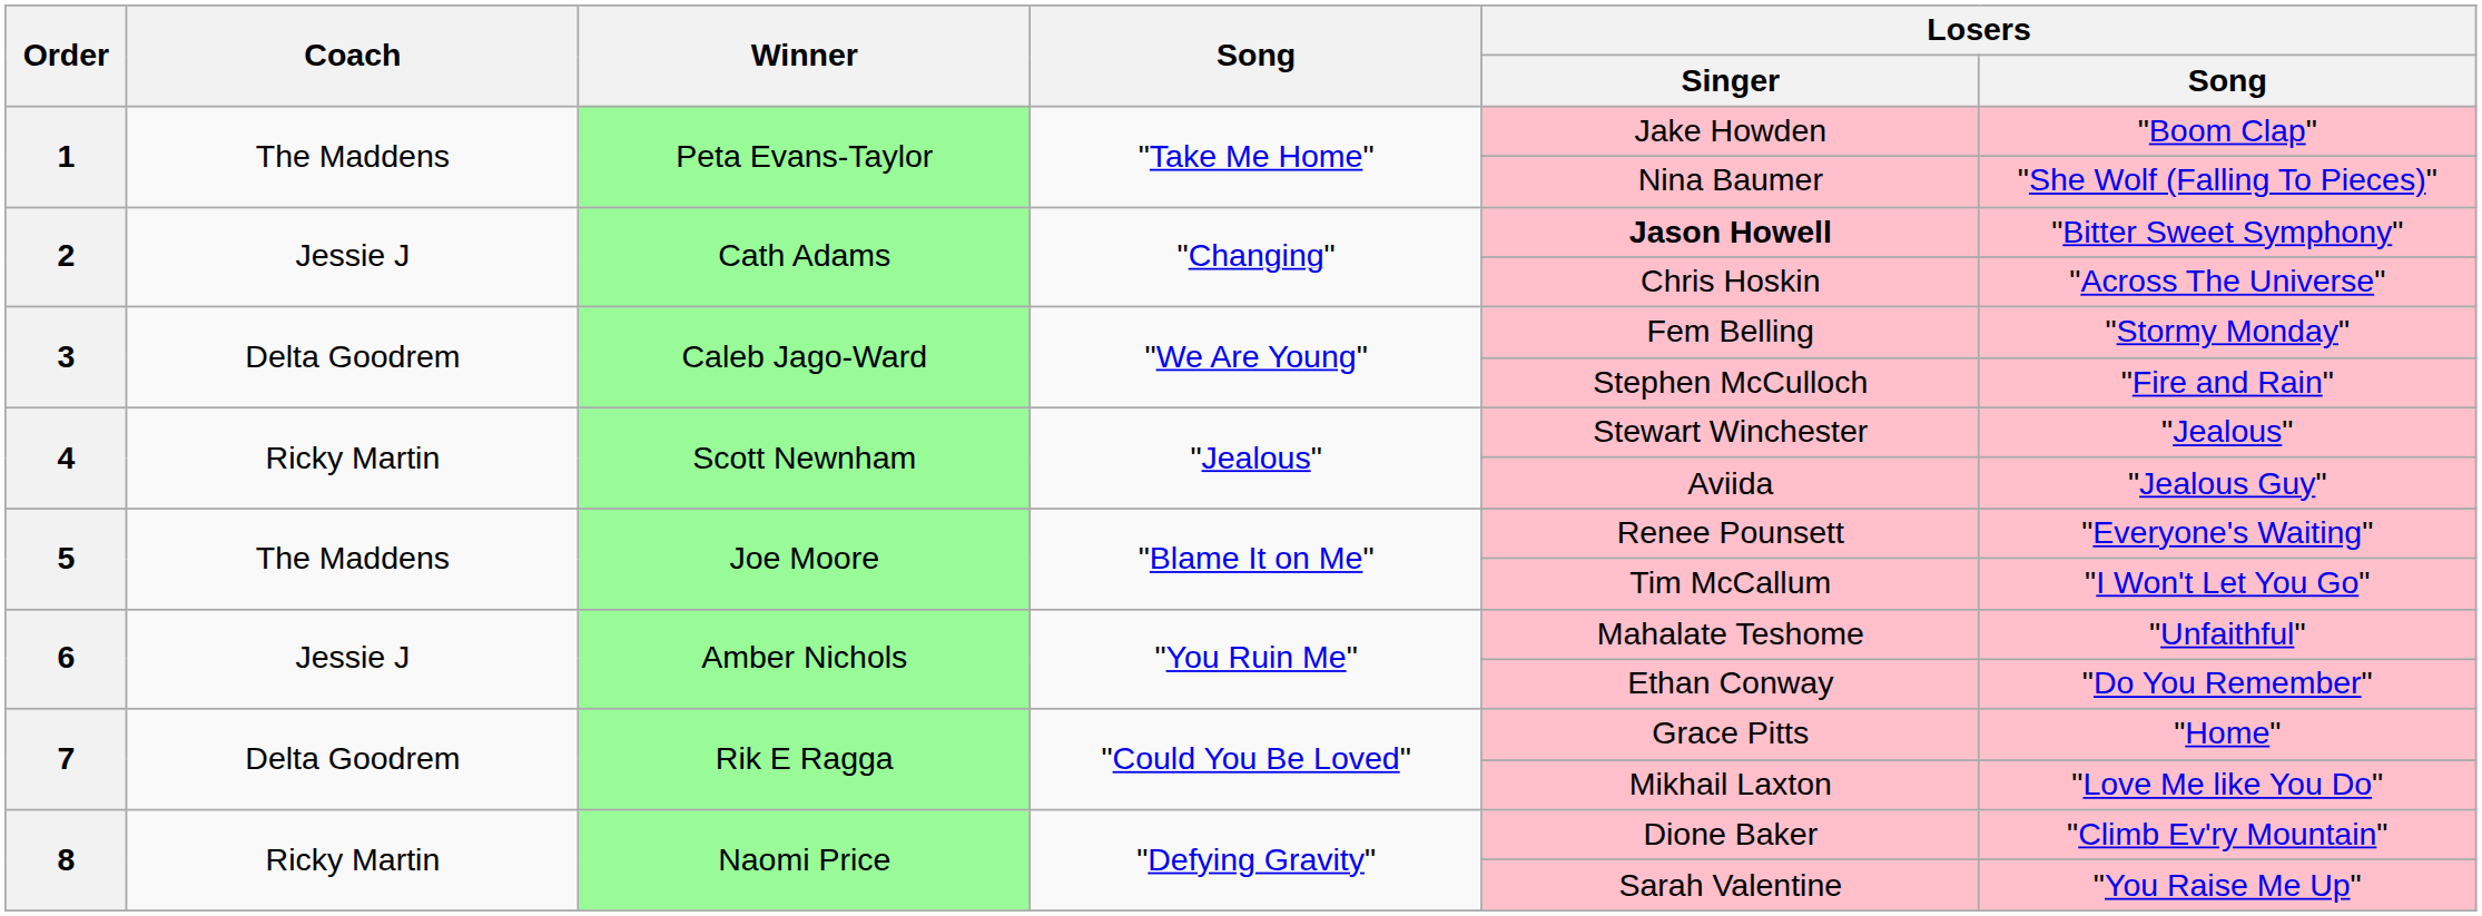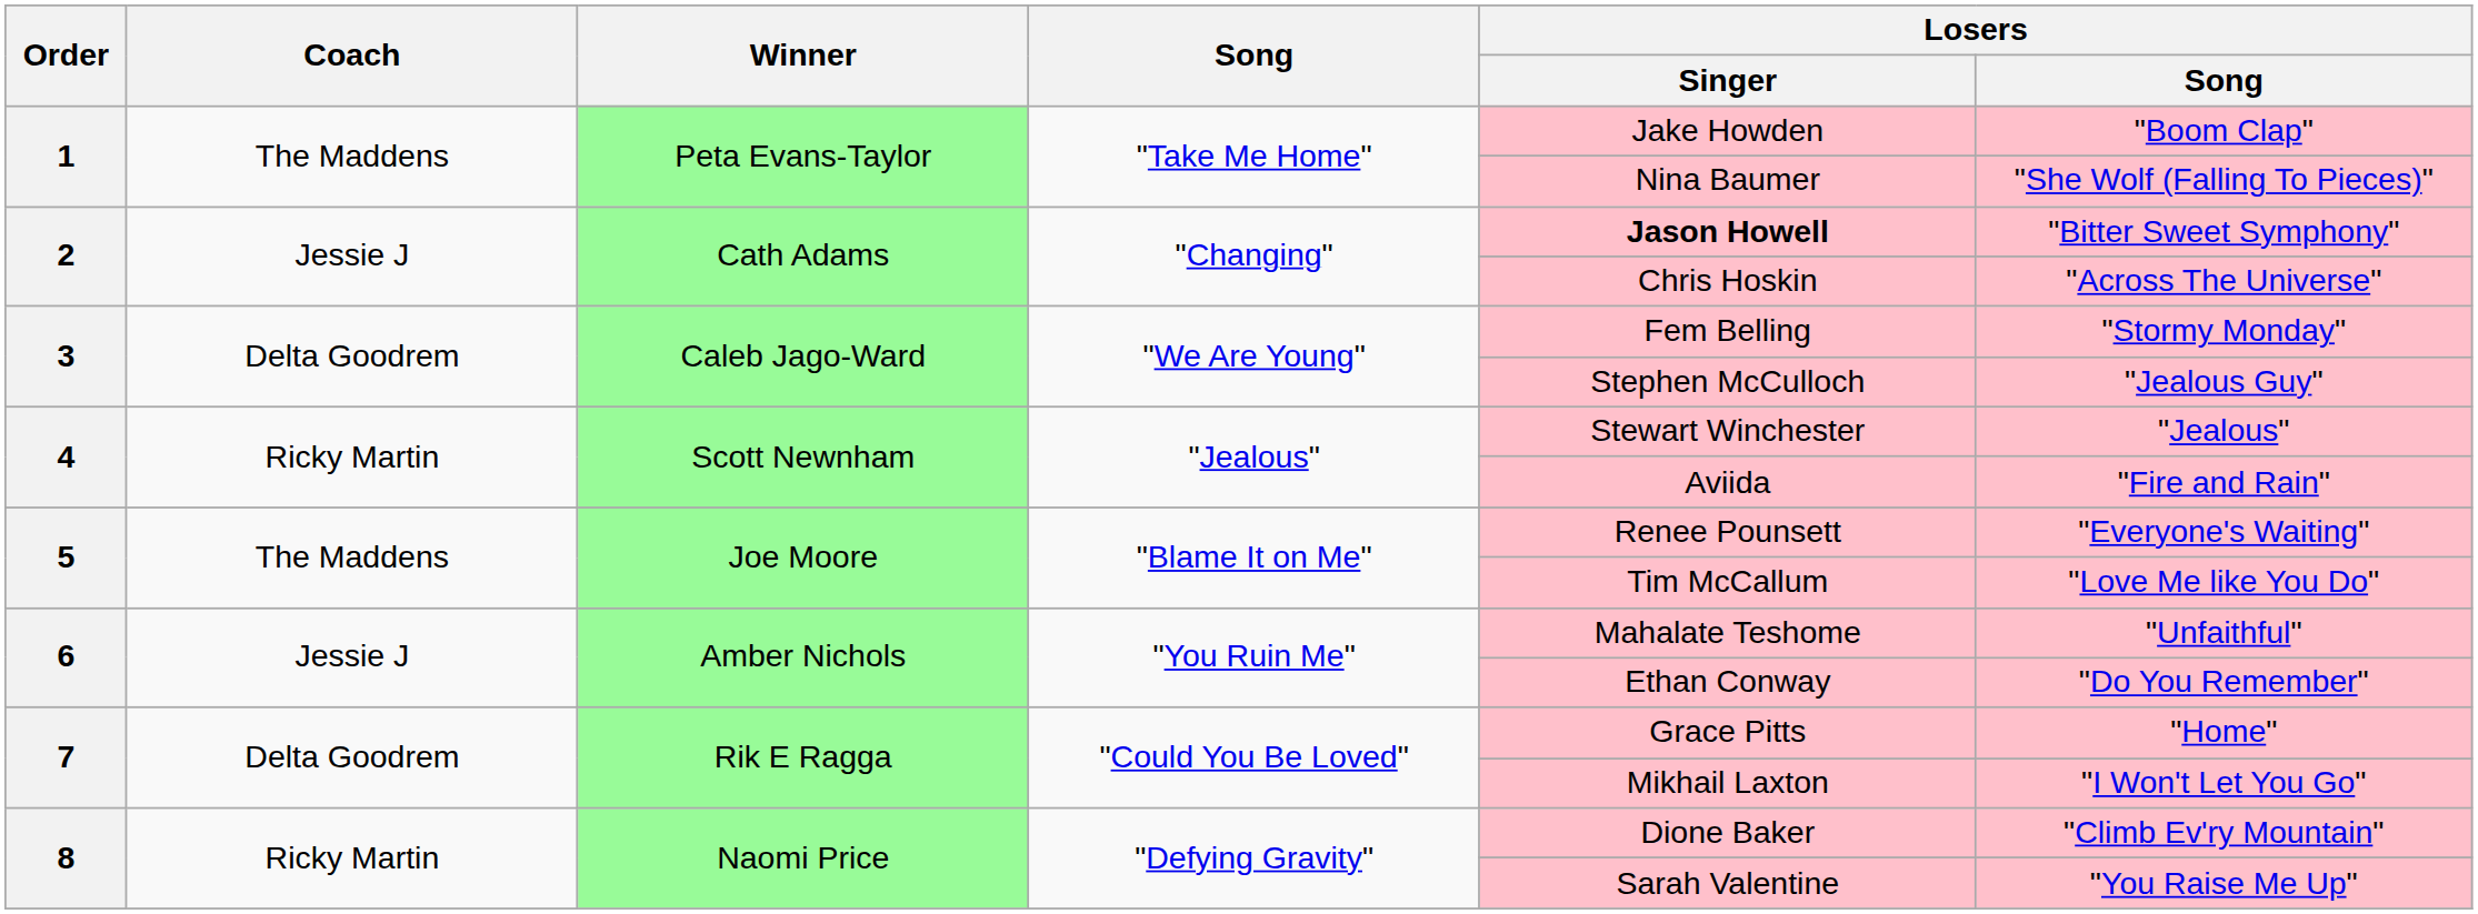row 8 | Losers / Song: "Fire and Rain" -> "Jealous Guy"
row 10 | Losers / Song: "Jealous Guy" -> "Fire and Rain"
row 12 | Losers / Song: "I Won't Let You Go" -> "Love Me like You Do"
row 16 | Losers / Song: "Love Me like You Do" -> "I Won't Let You Go"
